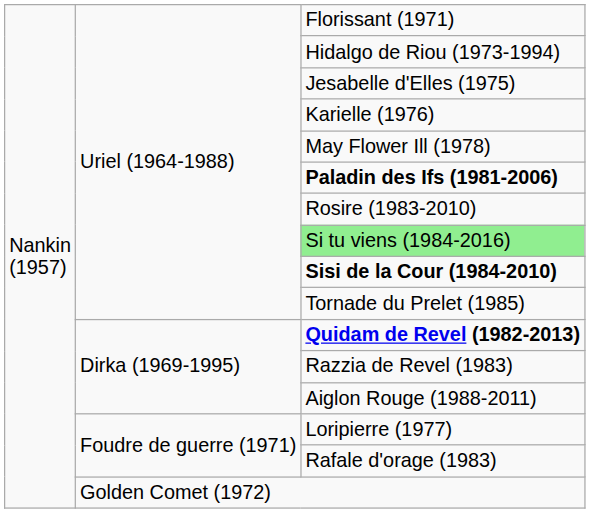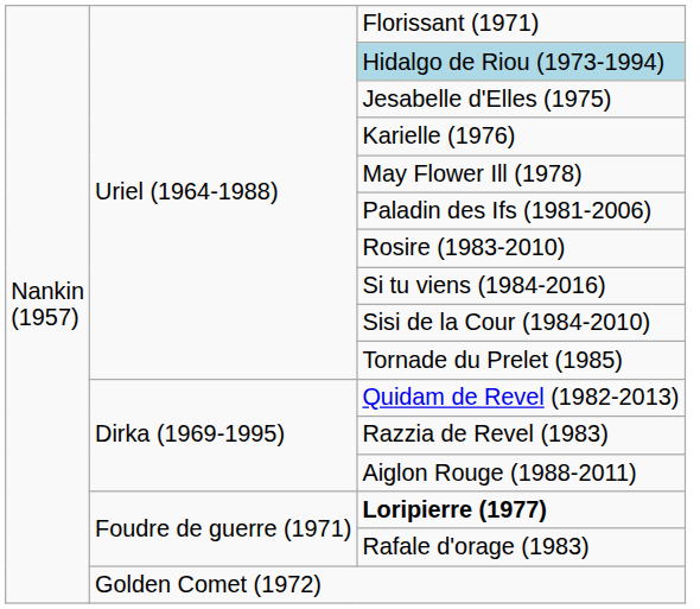Hidalgo de Riou (1973-1994) | column 3: no background -> lightblue background
Paladin des Ifs (1981-2006) | column 3: bold -> normal
Si tu viens (1984-2016) | column 3: lightgreen background -> no background
Sisi de la Cour (1984-2010) | column 3: bold -> normal
Quidam de Revel (1982-2013) | column 3: bold -> normal
Loripierre (1977) | column 3: normal -> bold
